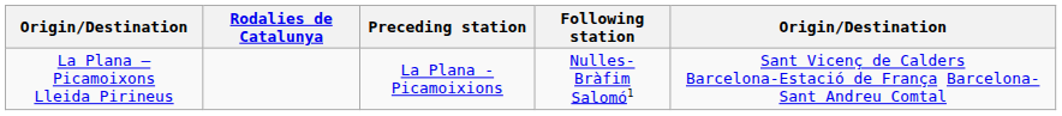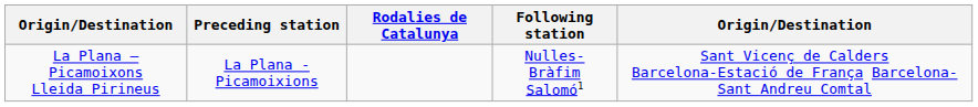columns swapped: Preceding station <-> Rodalies de Catalunya
